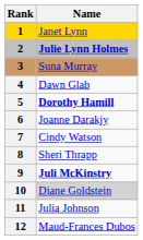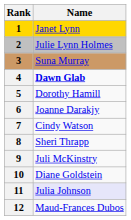Julie Lynn Holmes | Name: bold -> normal
Dawn Glab | Name: normal -> bold
Dorothy Hamill | Name: bold -> normal
Juli McKinstry | Name: bold -> normal
Diane Goldstein | Name: lightgrey background -> no background
Julia Johnson | Name: no background -> lavender background
